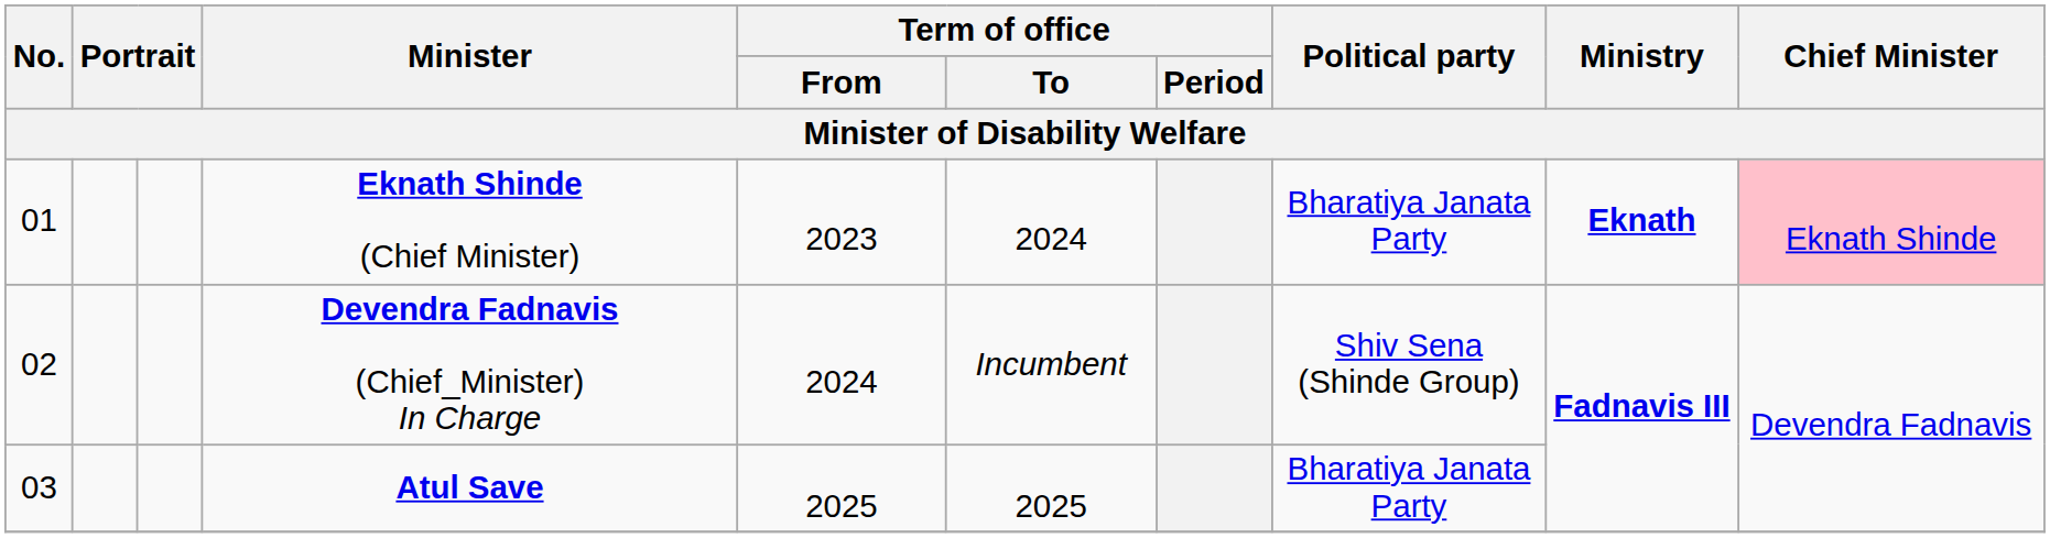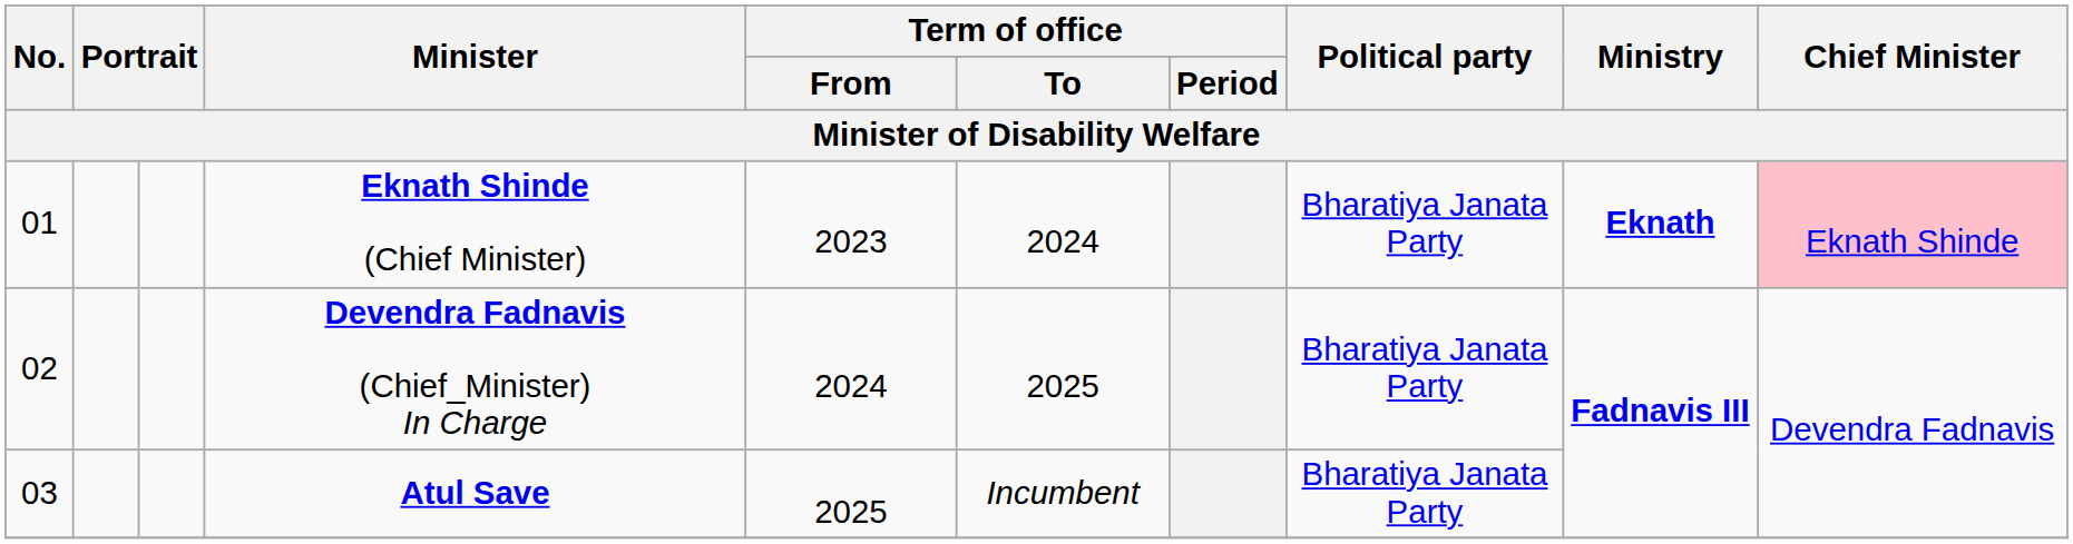Devendra Fadnavis (Chief_Minister) In Charge | Term of office / To: Incumbent -> 2025
Devendra Fadnavis (Chief_Minister) In Charge | Political party: Shiv Sena (Shinde Group) -> Bharatiya Janata Party
Atul Save | Term of office / To: 2025 -> Incumbent
